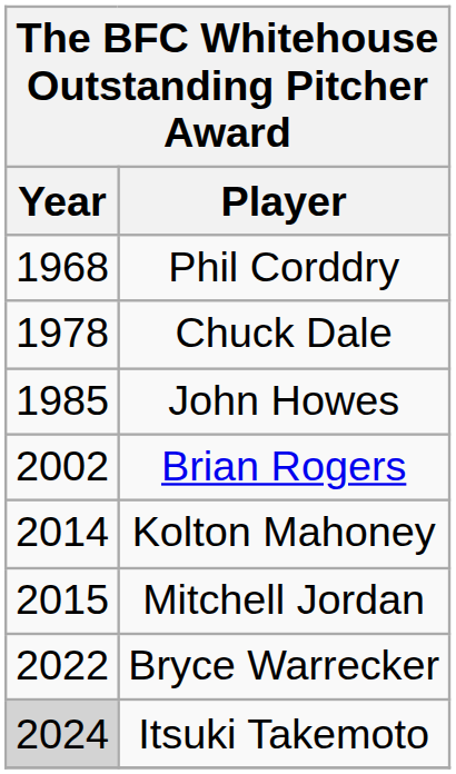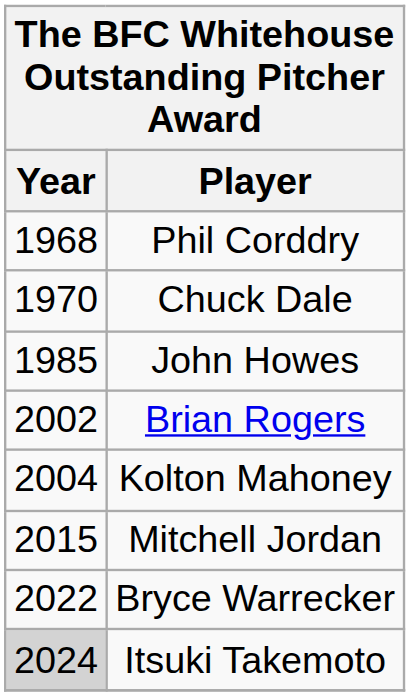Chuck Dale | Year: 1978 -> 1970
Kolton Mahoney | Year: 2014 -> 2004
